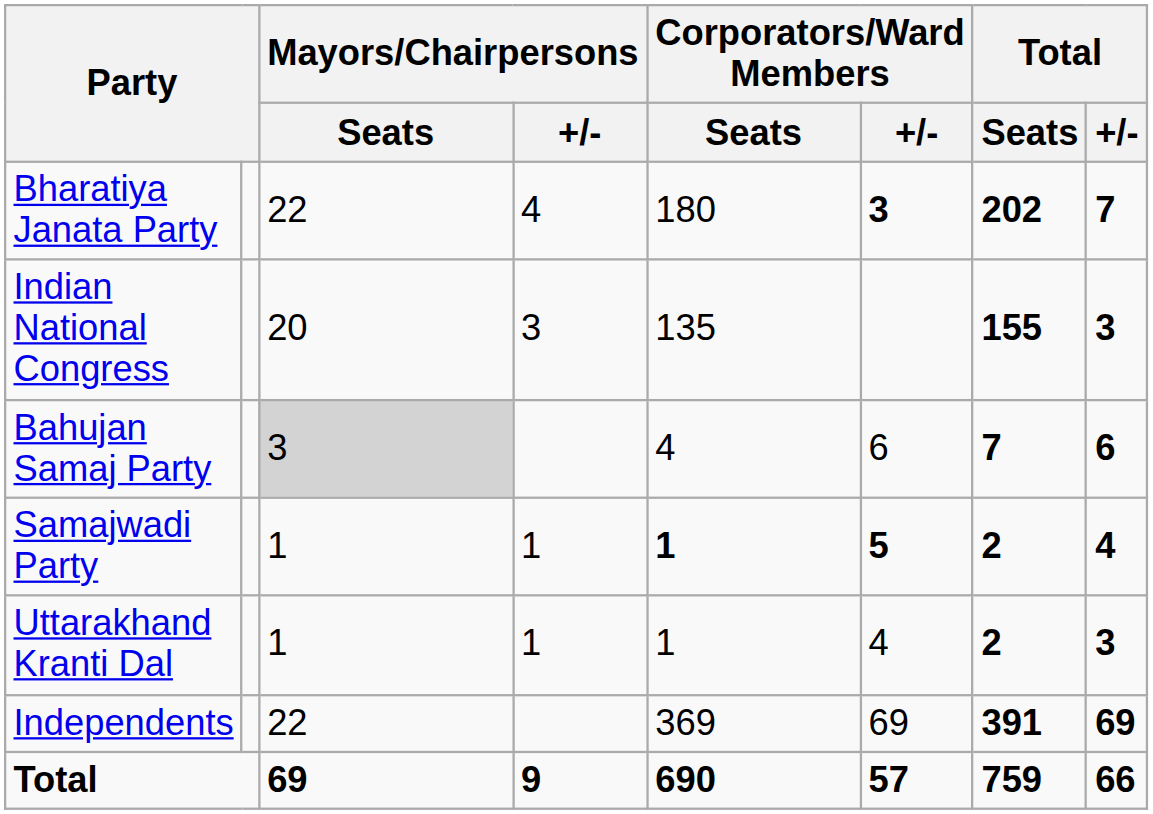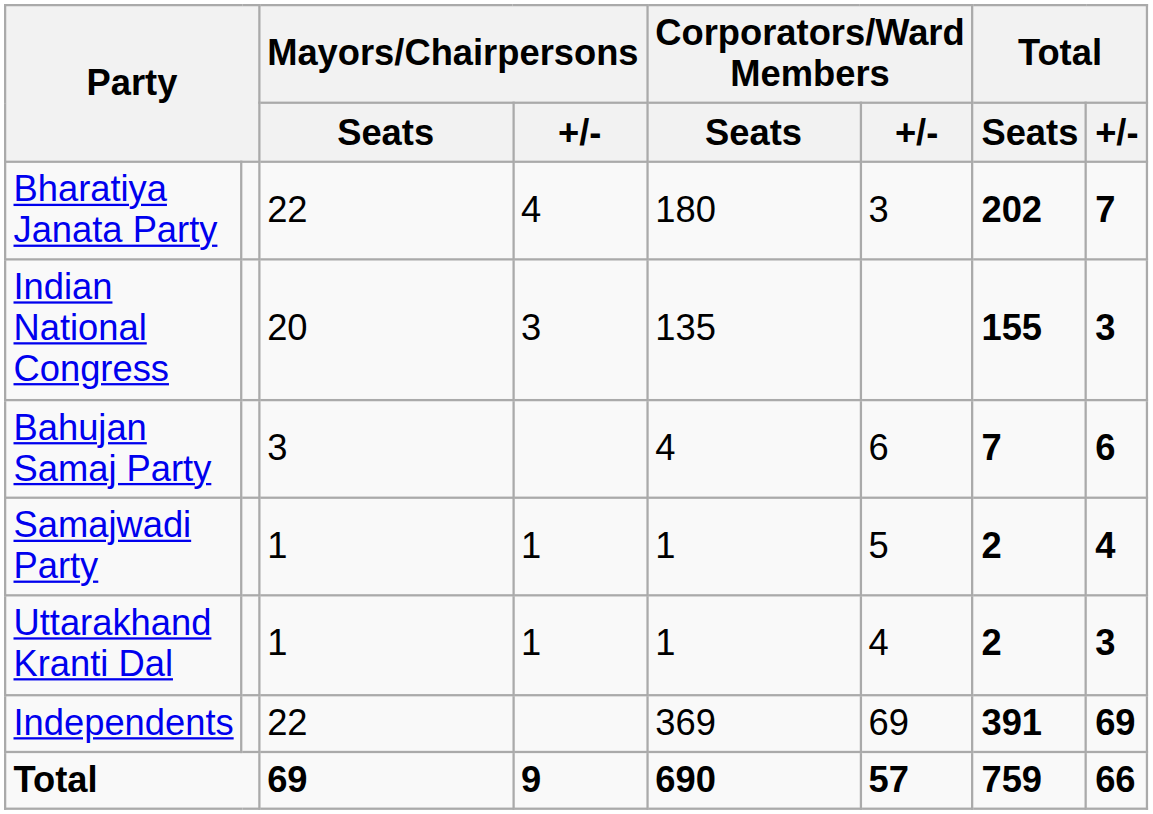Bharatiya Janata Party | Corporators/Ward Members / +/-: bold -> normal
Bahujan Samaj Party | Mayors/Chairpersons / Seats: lightgrey background -> no background
Samajwadi Party | Corporators/Ward Members / Seats: bold -> normal
Samajwadi Party | Corporators/Ward Members / +/-: bold -> normal
